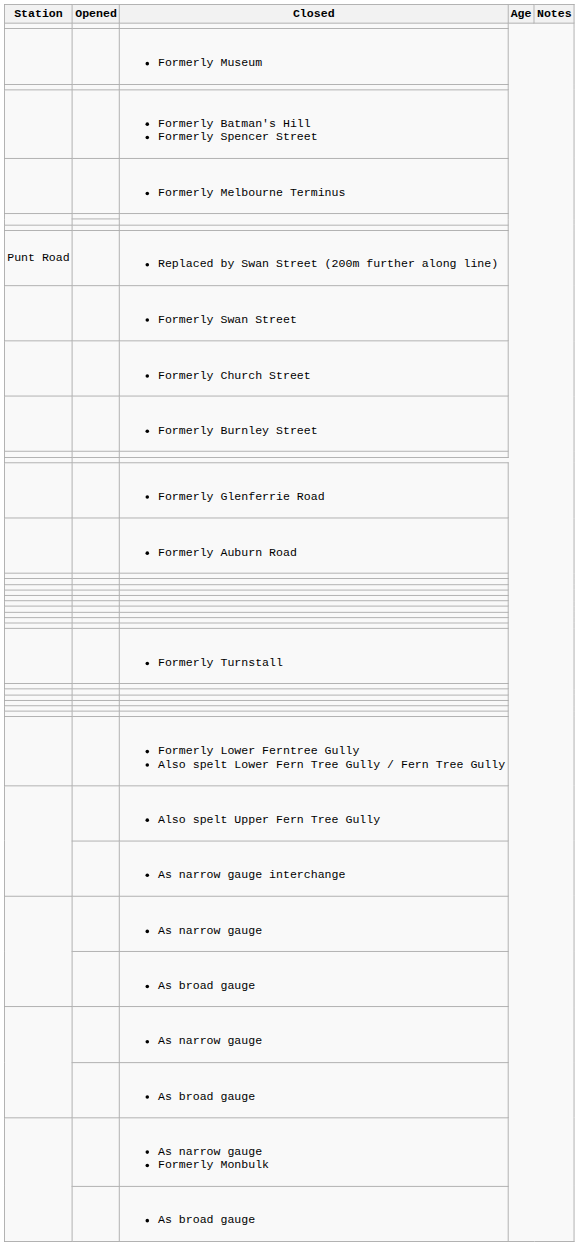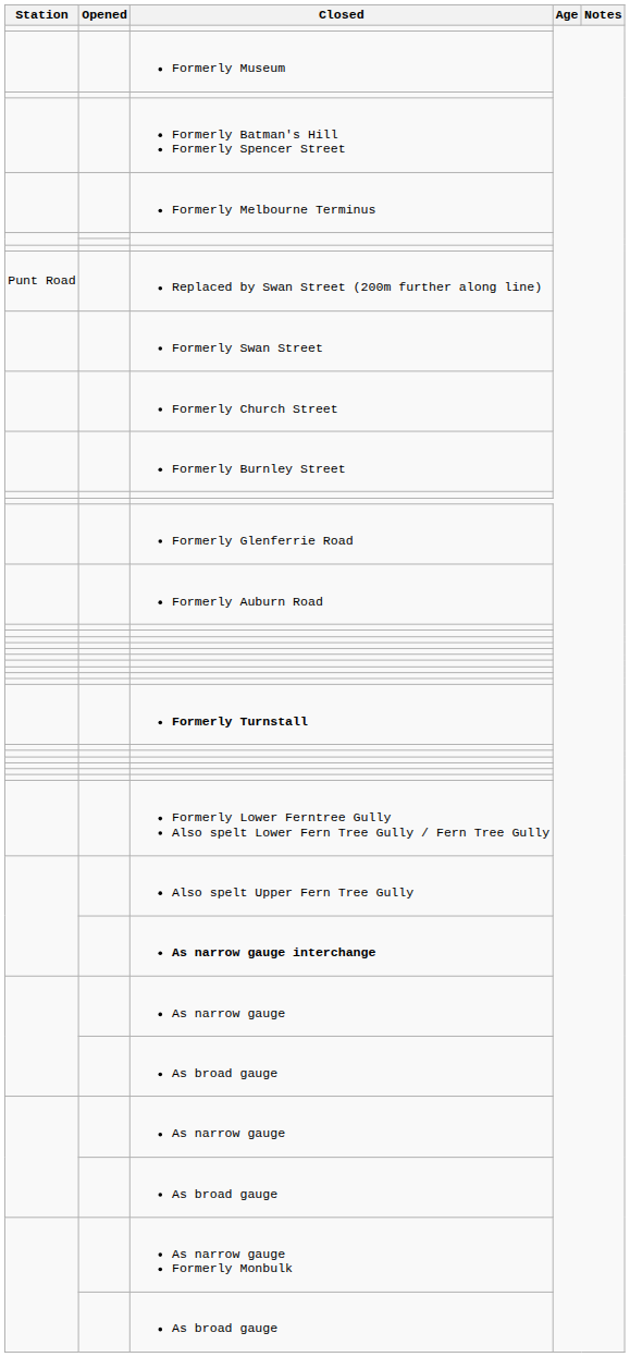Formerly Turnstall | Closed: normal -> bold
As narrow gauge interchange | Closed: normal -> bold
